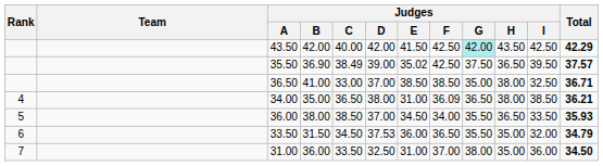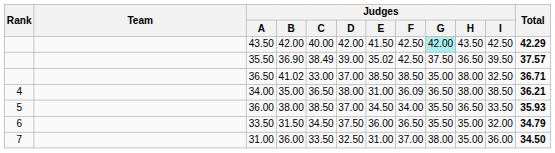row 5 | Judges / B: 41.00 -> 41.02
row 8 | Judges / D: 37.53 -> 37.50
